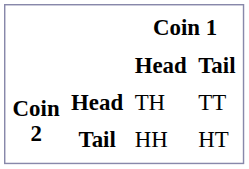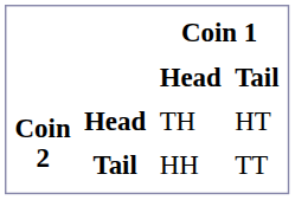row 3 | Coin 1 / Tail: TT -> HT
row 4 | Coin 1 / Tail: HT -> TT
